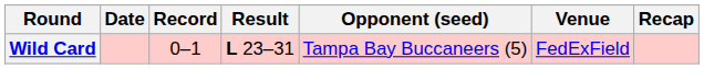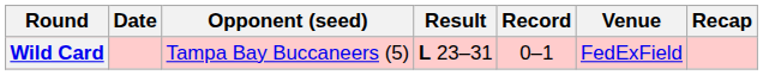columns swapped: Opponent (seed) <-> Record
